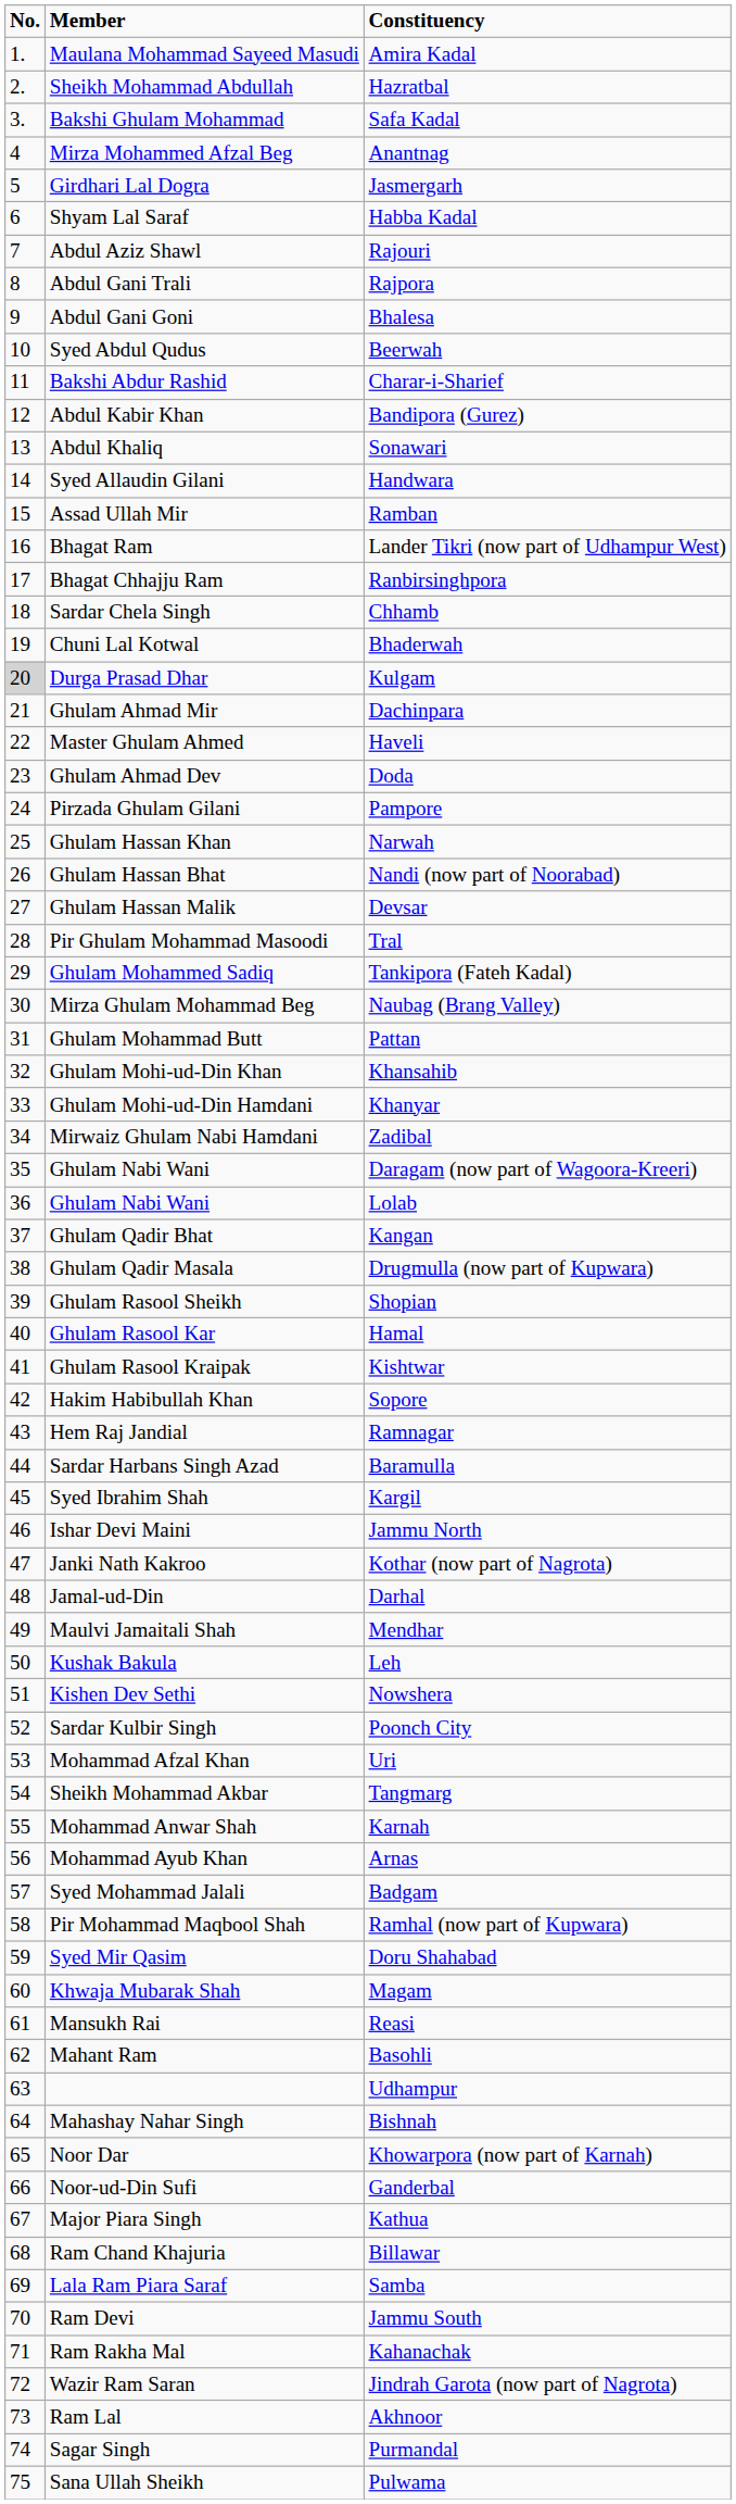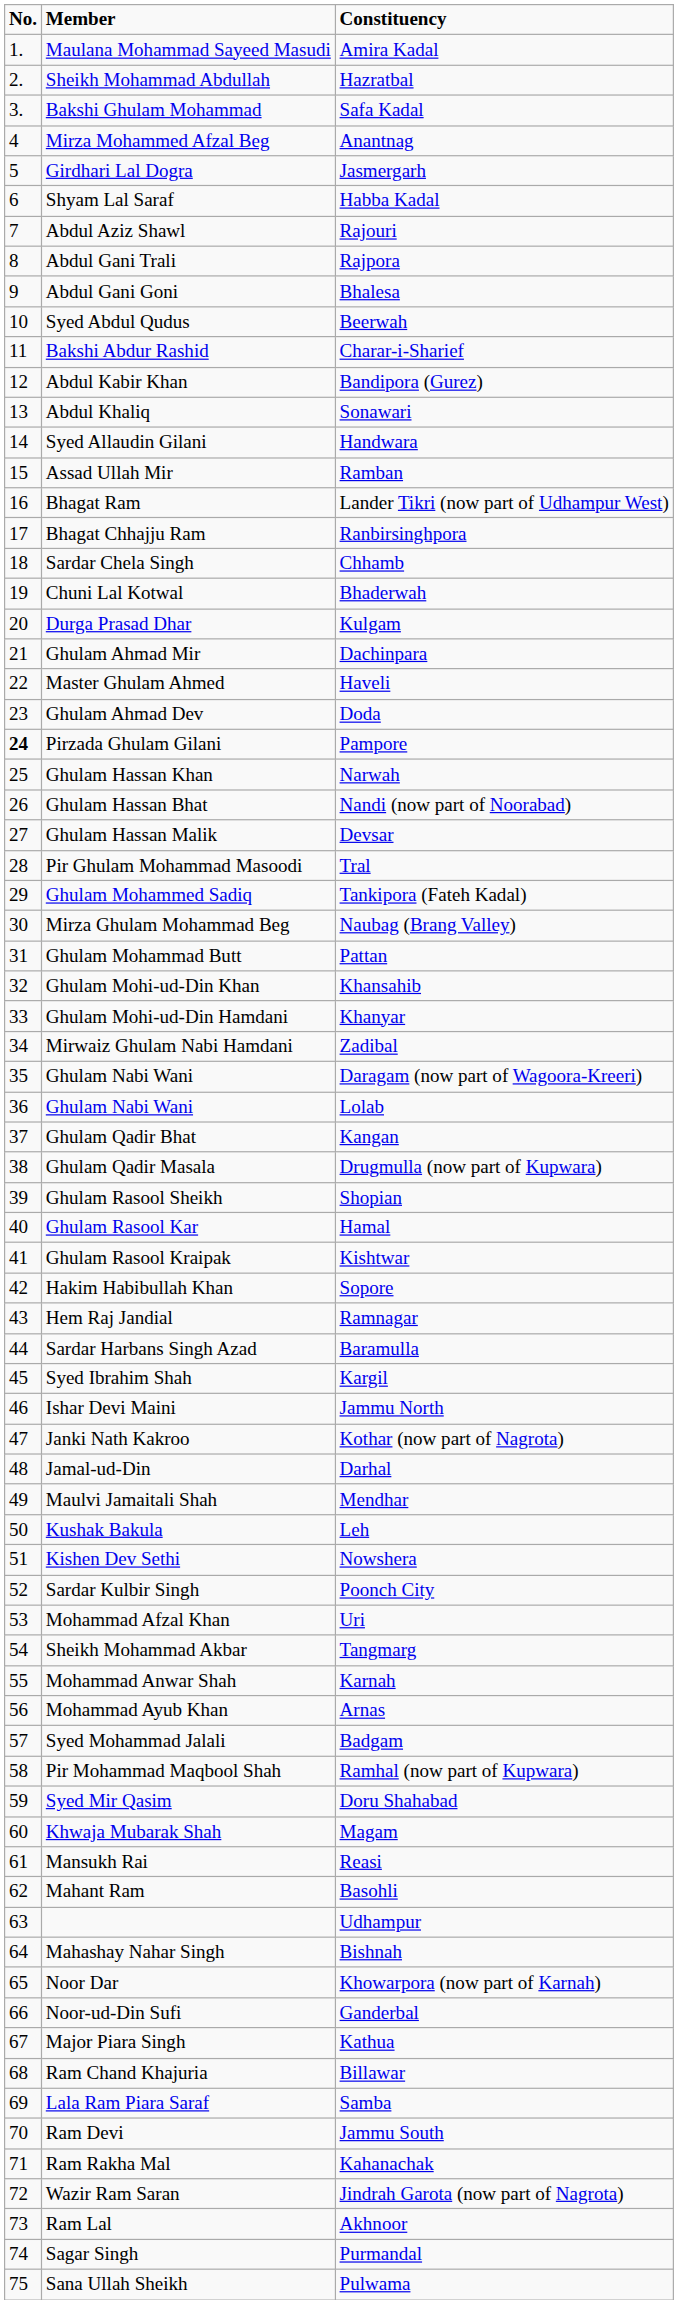Kulgam | No.: lightgrey background -> no background
Pampore | No.: normal -> bold
